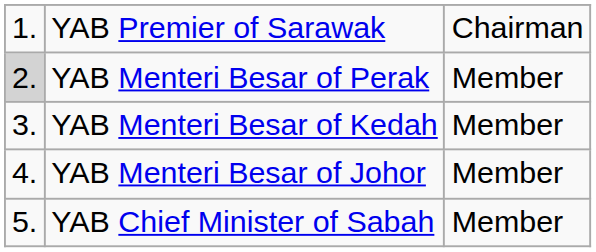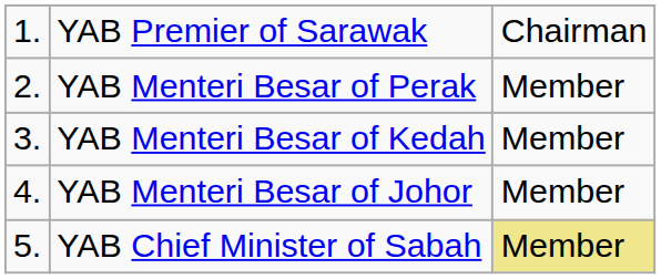YAB Menteri Besar of Perak | column 1: lightgrey background -> no background
YAB Chief Minister of Sabah | column 3: no background -> khaki background
